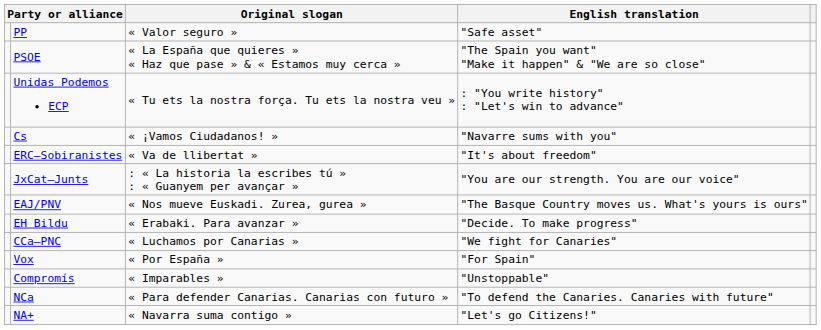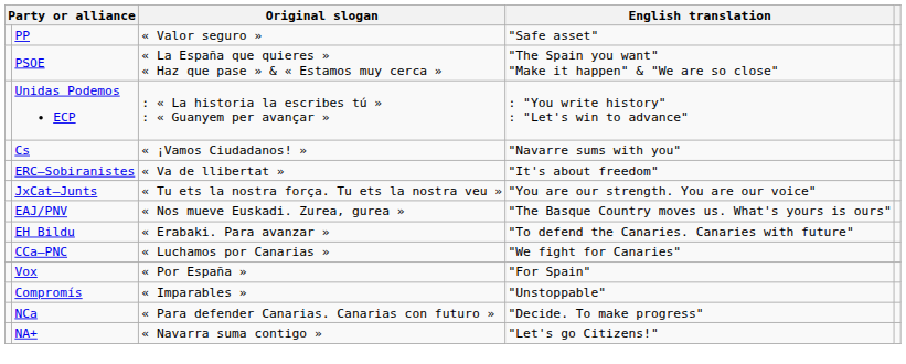Unidas Podemos ECP | Original slogan: « Tu ets la nostra força. Tu ets la nostra veu » -> : « La historia la escribes tú » : « Guanyem per avançar »
JxCat–Junts | Original slogan: : « La historia la escribes tú » : « Guanyem per avançar » -> « Tu ets la nostra força. Tu ets la nostra veu »
EH Bildu | English translation: "Decide. To make progress" -> "To defend the Canaries. Canaries with future"
NCa | English translation: "To defend the Canaries. Canaries with future" -> "Decide. To make progress"
